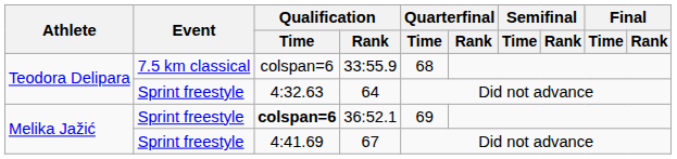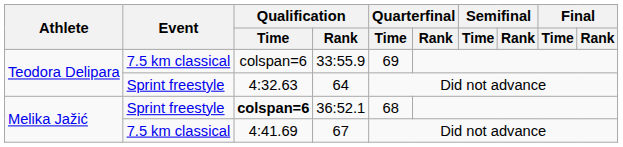33:55.9 | Quarterfinal / Time: 68 -> 69
36:52.1 | Quarterfinal / Time: 69 -> 68
67 | Event: Sprint freestyle -> 7.5 km classical
